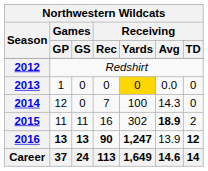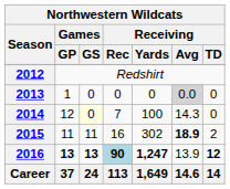2013 | Northwestern Wildcats / Receiving / Yards: gold background -> no background
2013 | Northwestern Wildcats / Receiving / Avg: no background -> lightgrey background
2014 | Northwestern Wildcats / Games / GS: no background -> lightyellow background
2016 | Northwestern Wildcats / Receiving / Rec: no background -> lightblue background
